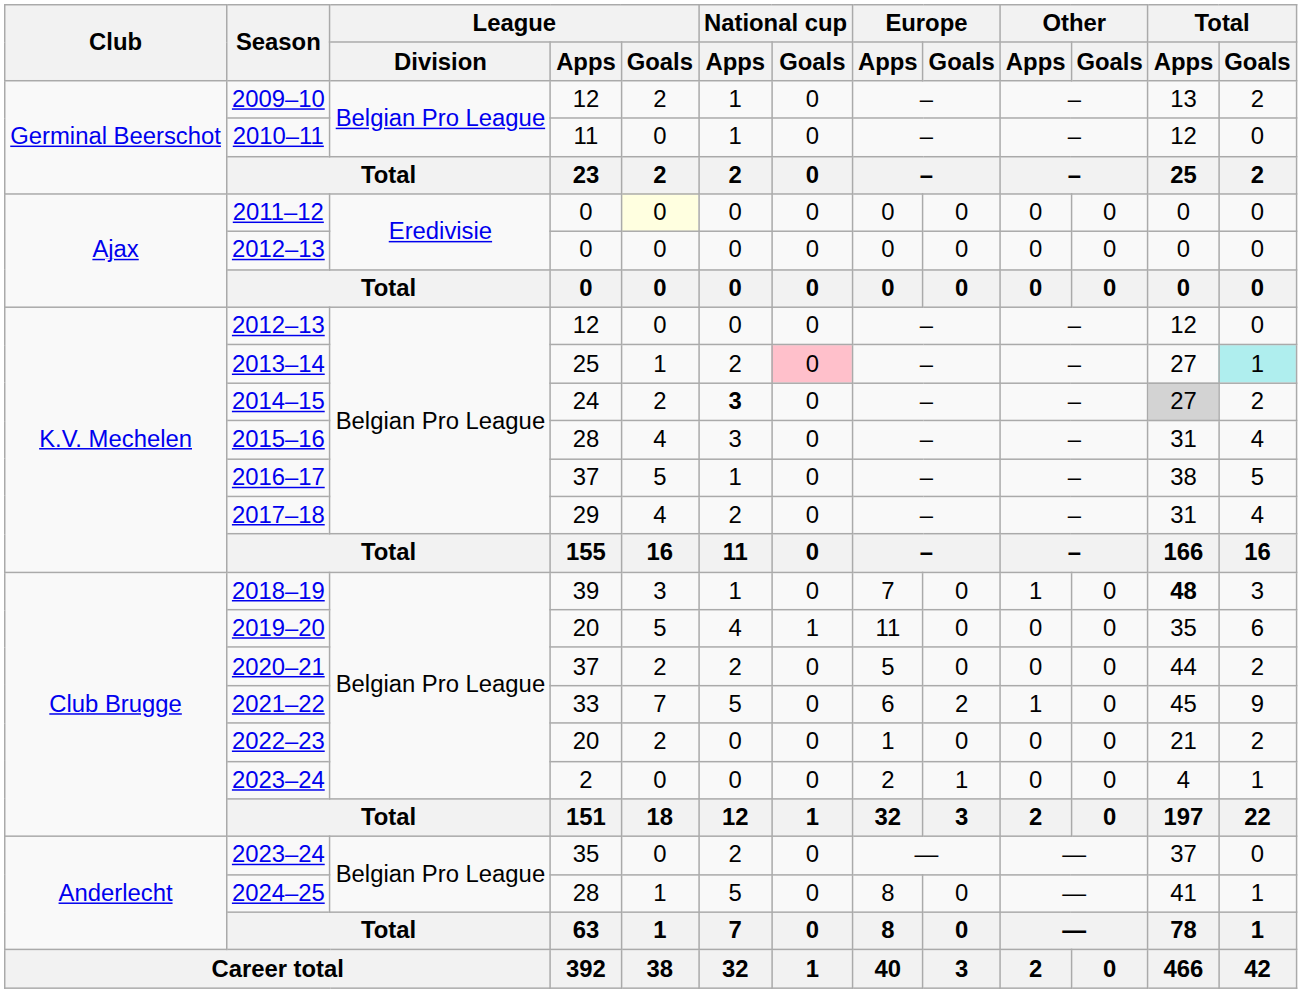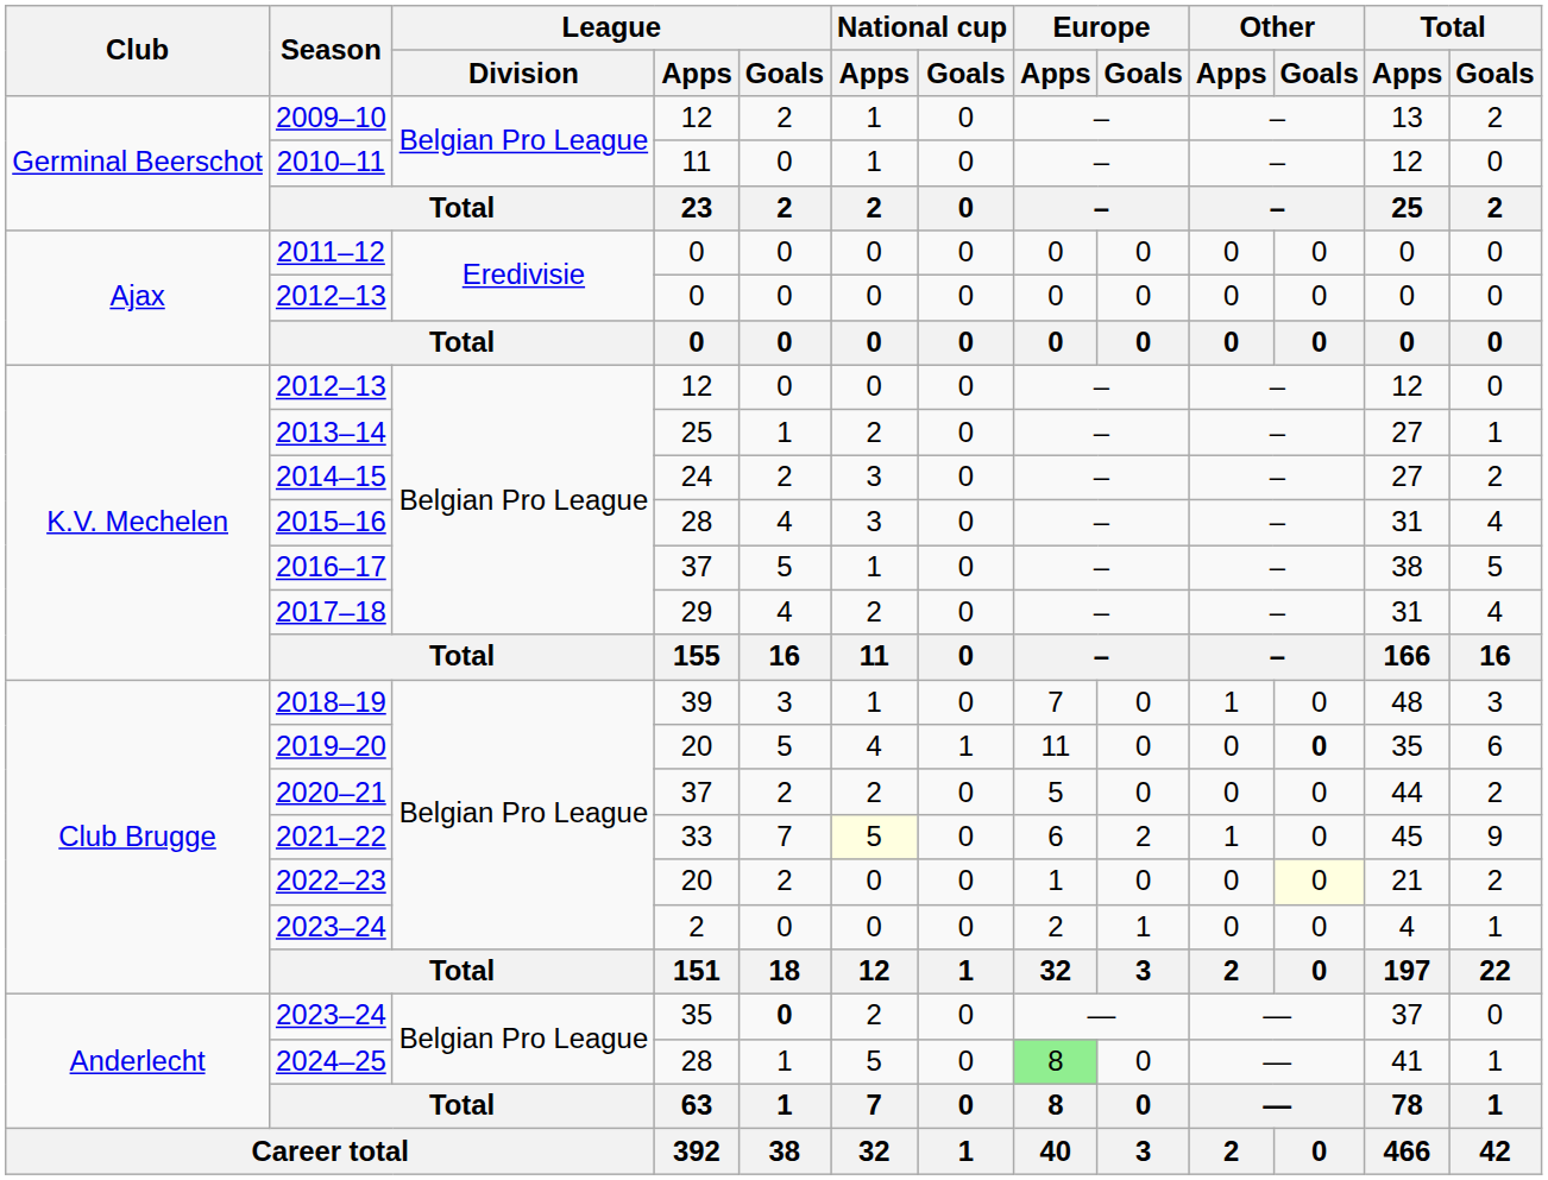2011–12 | League / Goals: lightyellow background -> no background
2013–14 | National cup / Goals: pink background -> no background
2013–14 | Total / Goals: paleturquoise background -> no background
2014–15 | National cup / Apps: bold -> normal
2014–15 | Total / Apps: lightgrey background -> no background
2018–19 | Total / Apps: bold -> normal
2019–20 | Other / Goals: normal -> bold
2021–22 | National cup / Apps: no background -> lightyellow background
2022–23 | Other / Goals: no background -> lightyellow background
2023–24 / 35 | League / Goals: normal -> bold
2024–25 | Europe / Apps: no background -> lightgreen background
